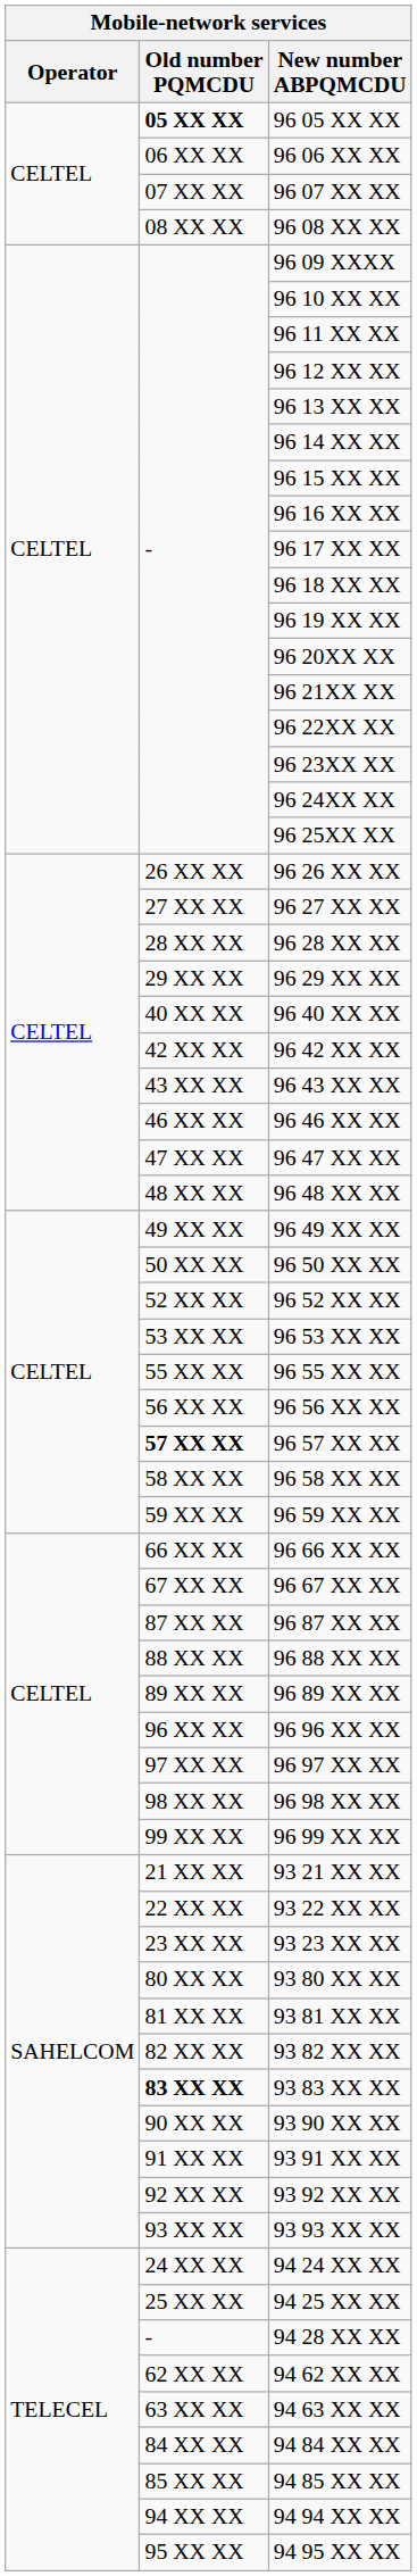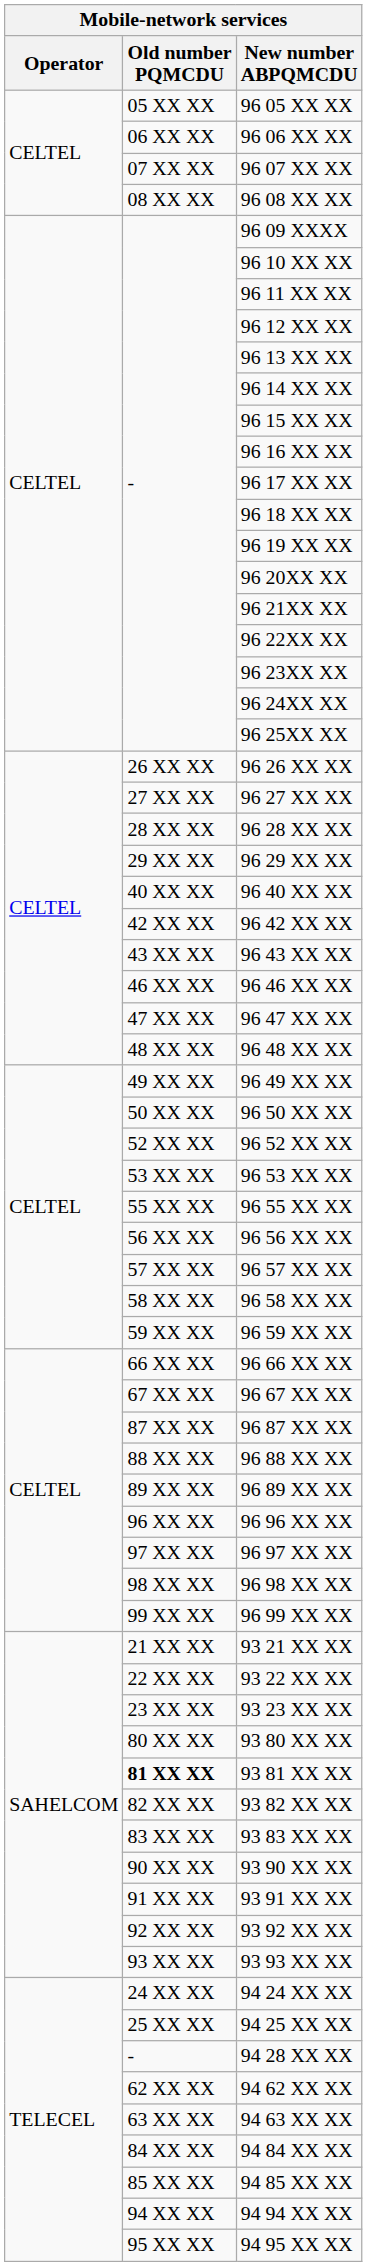96 05 XX XX | Old number PQMCDU: bold -> normal
96 57 XX XX | Old number PQMCDU: bold -> normal
93 81 XX XX | Old number PQMCDU: normal -> bold
93 83 XX XX | Old number PQMCDU: bold -> normal
